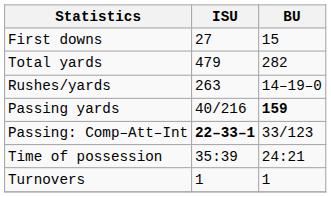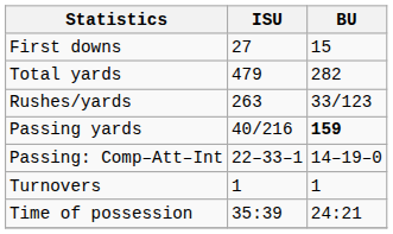Rushes/yards | BU: 14–19–0 -> 33/123
Passing: Comp–Att–Int | ISU: bold -> normal
Passing: Comp–Att–Int | BU: 33/123 -> 14–19–0
rows swapped: Turnovers <-> Time of possession
